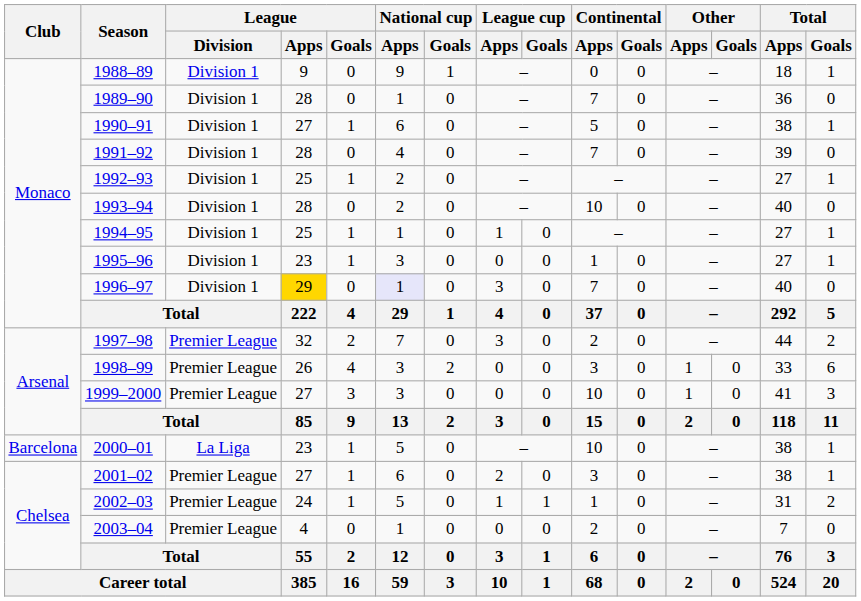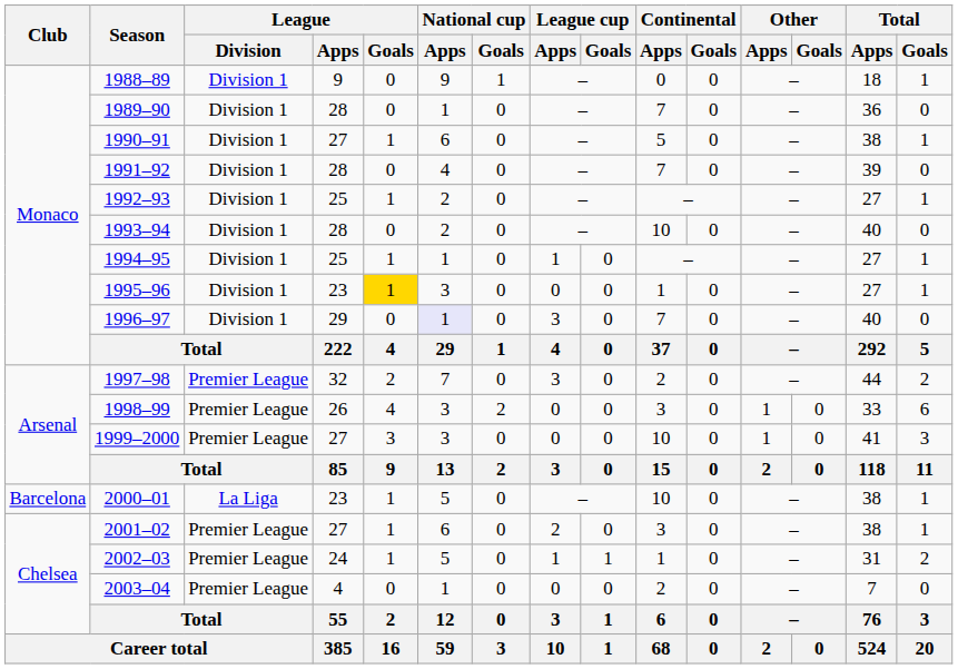1995–96 | League / Goals: no background -> gold background
1996–97 | League / Apps: gold background -> no background
